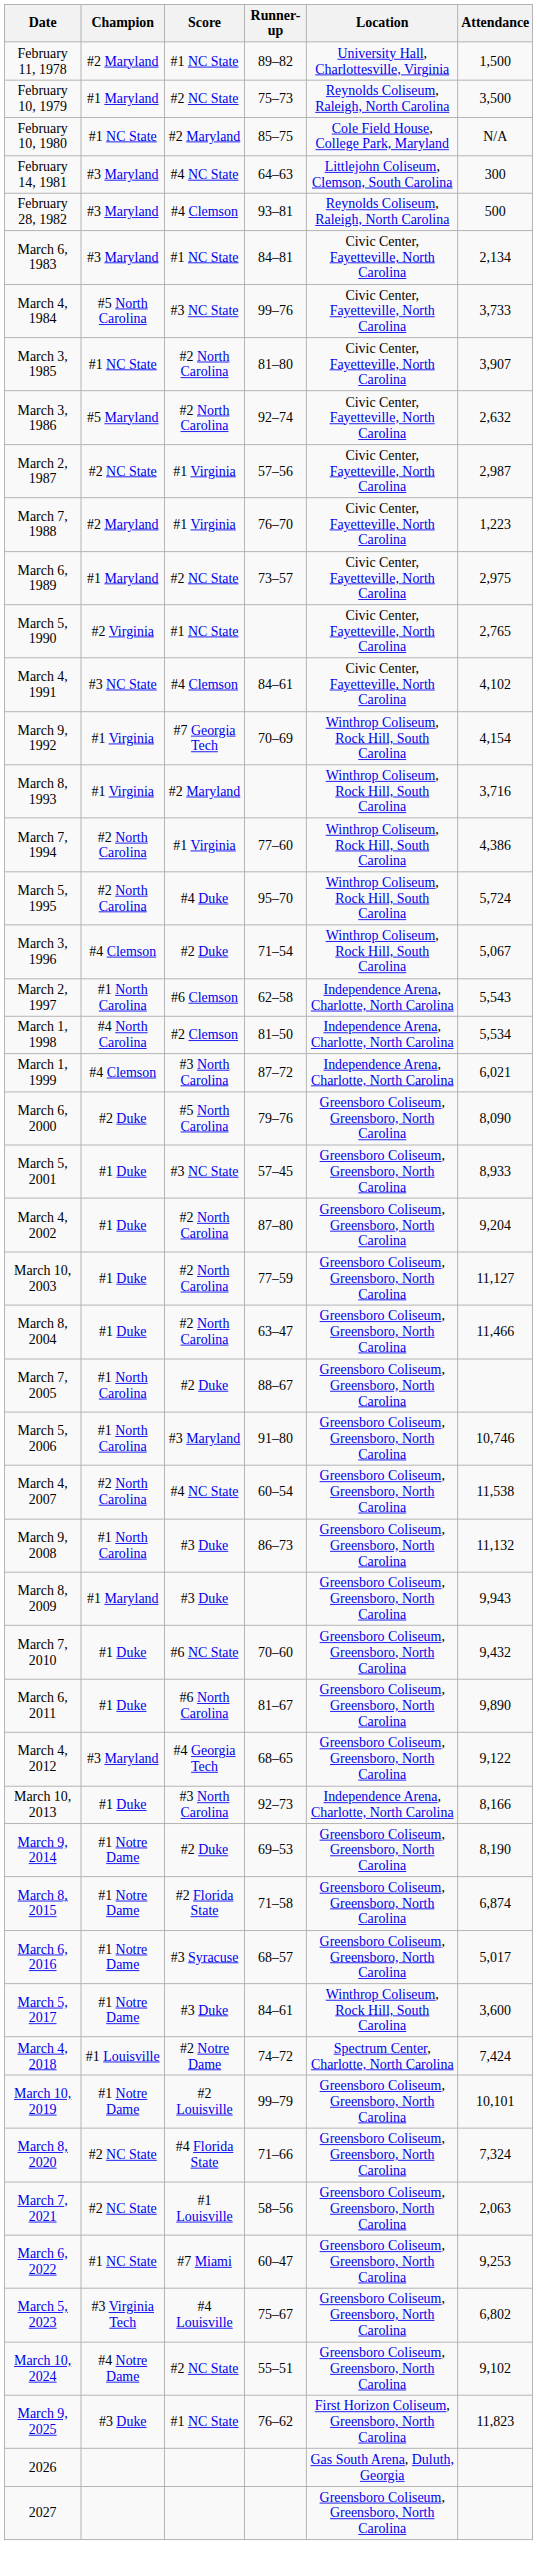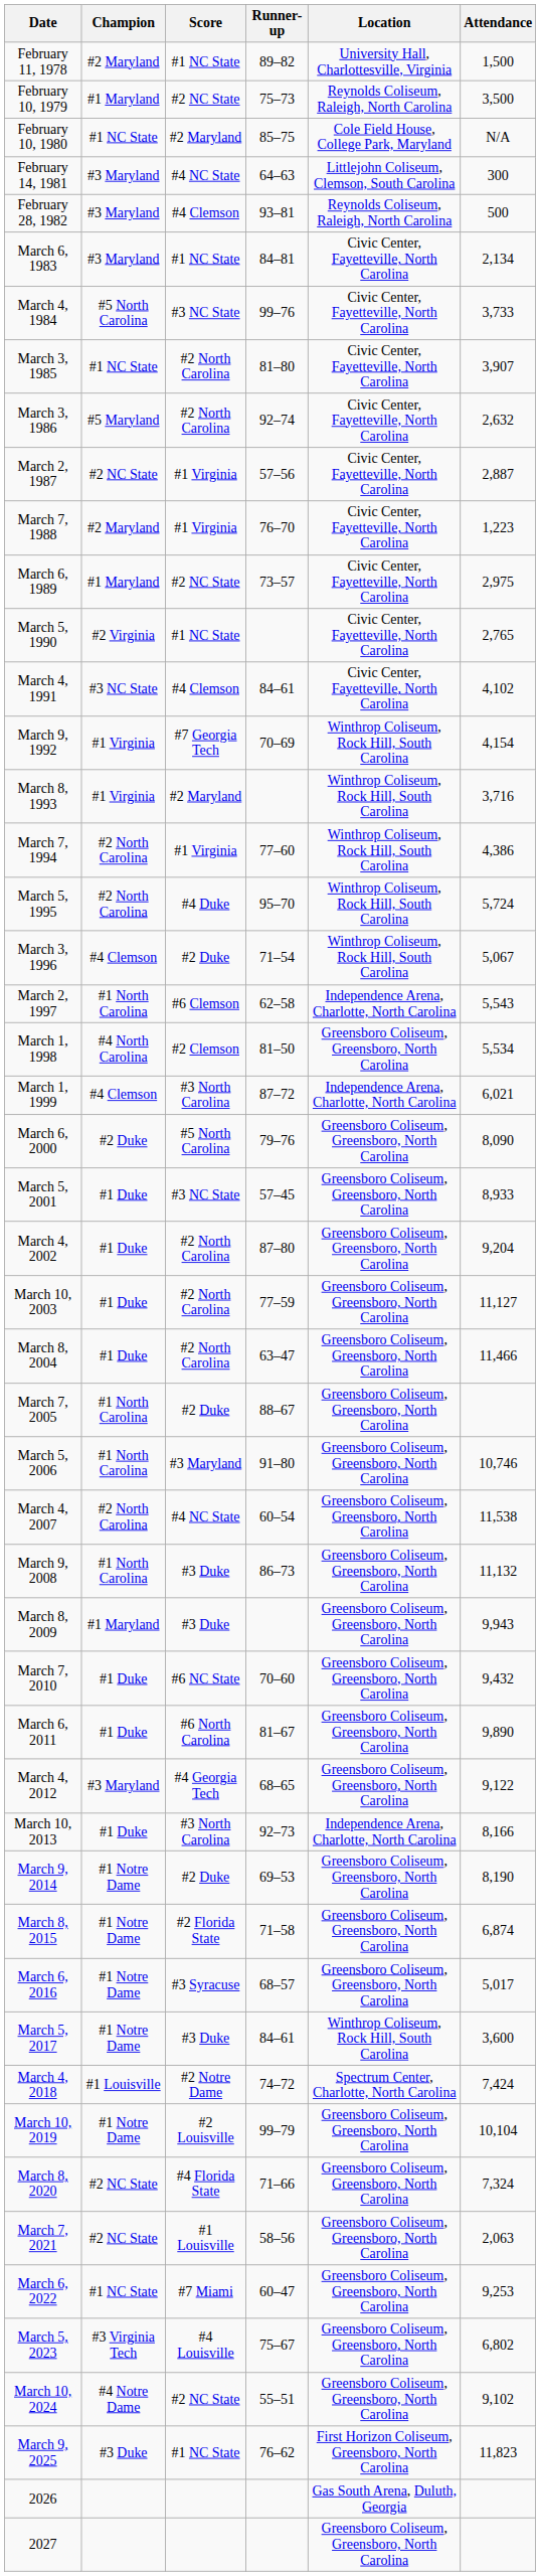March 2, 1987 | Attendance: 2,987 -> 2,887
March 1, 1998 | Location: Independence Arena, Charlotte, North Carolina -> Greensboro Coliseum, Greensboro, North Carolina
March 10, 2019 | Attendance: 10,101 -> 10,104
